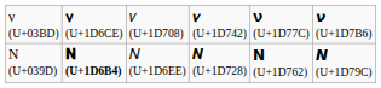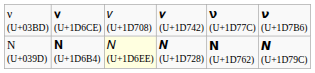Ν (U+039D) | column 2: bold -> normal
Ν (U+039D) | column 3: no background -> lightyellow background
